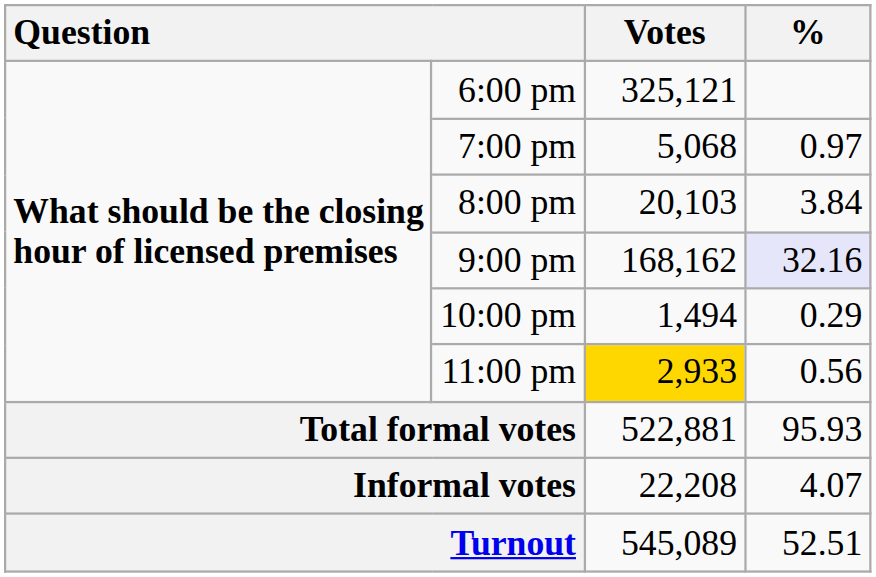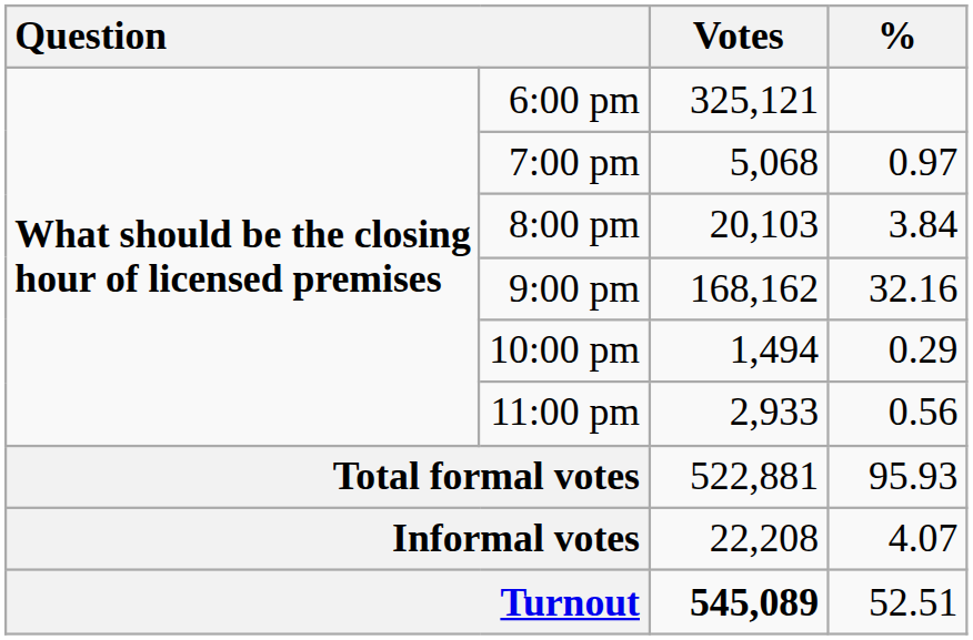9:00 pm | %: lavender background -> no background
11:00 pm | Votes: gold background -> no background
Turnout | Votes: normal -> bold
